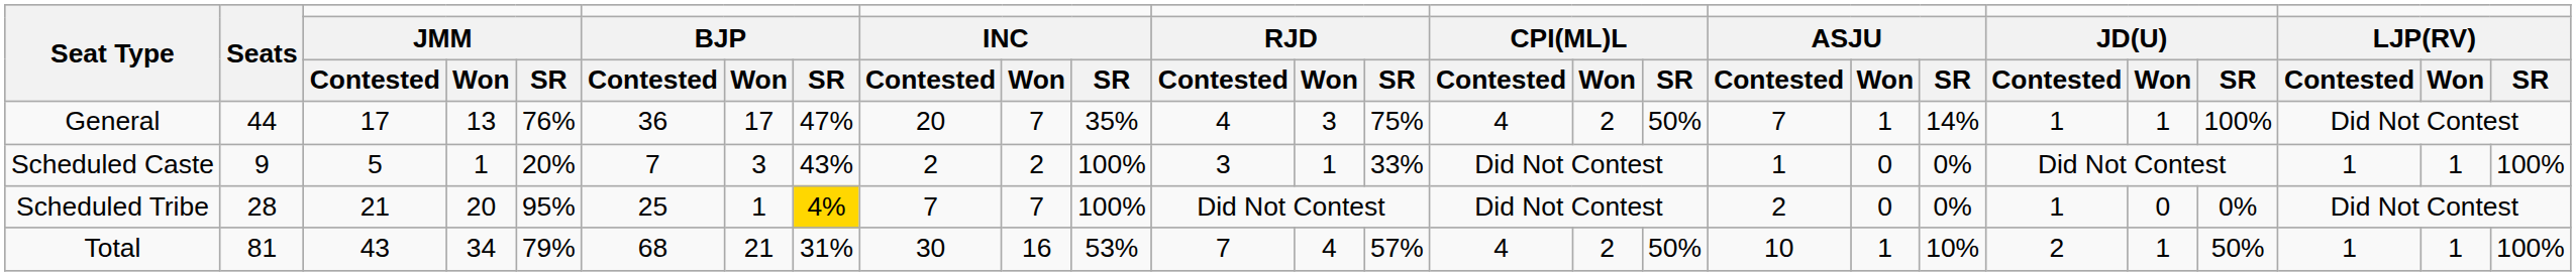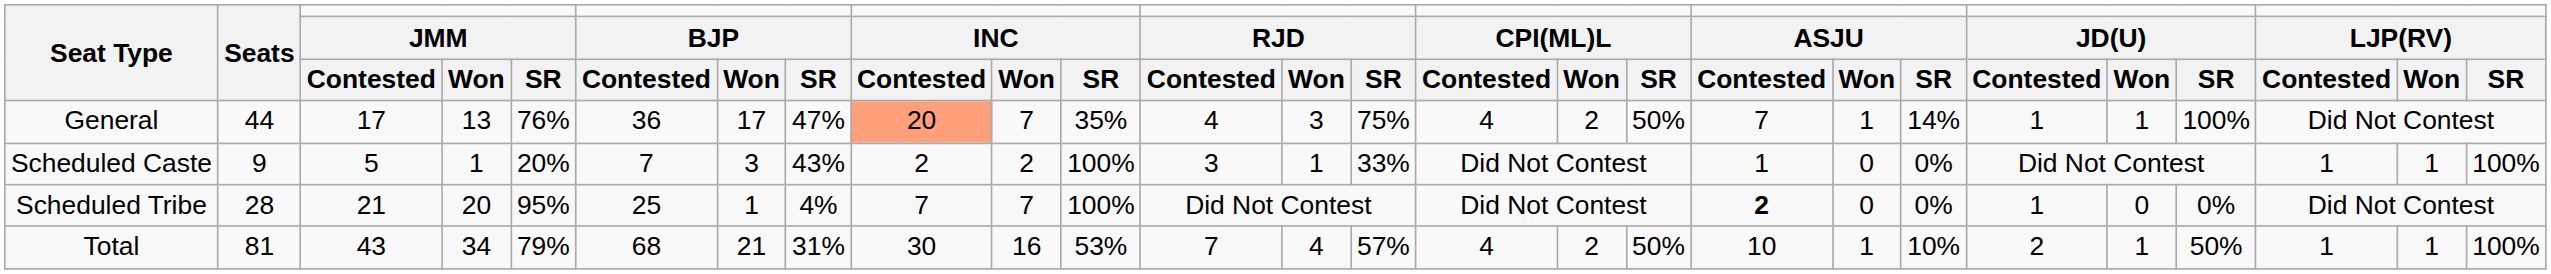General | INC / Contested: no background -> lightsalmon background
Scheduled Tribe | BJP / SR: gold background -> no background
Scheduled Tribe | ASJU / Contested: normal -> bold
